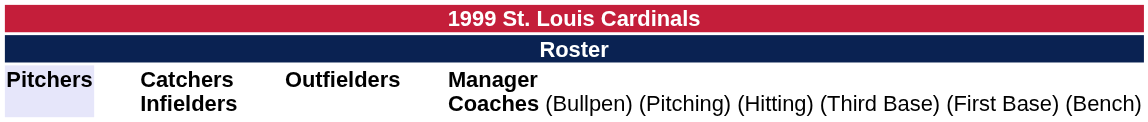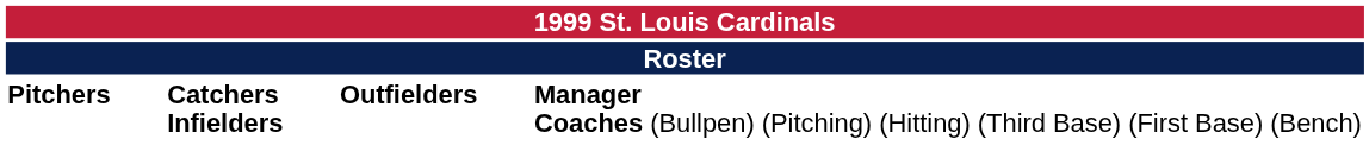Pitchers | column 1: lavender background -> no background
